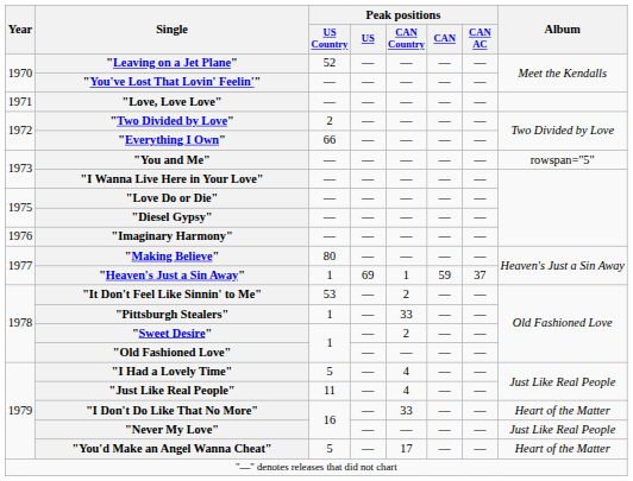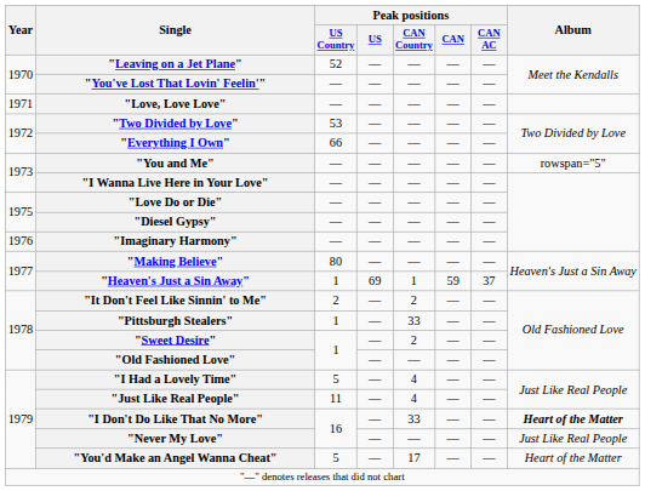"Two Divided by Love" | Peak positions / US Country: 2 -> 53
"It Don't Feel Like Sinnin' to Me" | Peak positions / US Country: 53 -> 2
"I Don't Do Like That No More" | Album: normal -> bold
